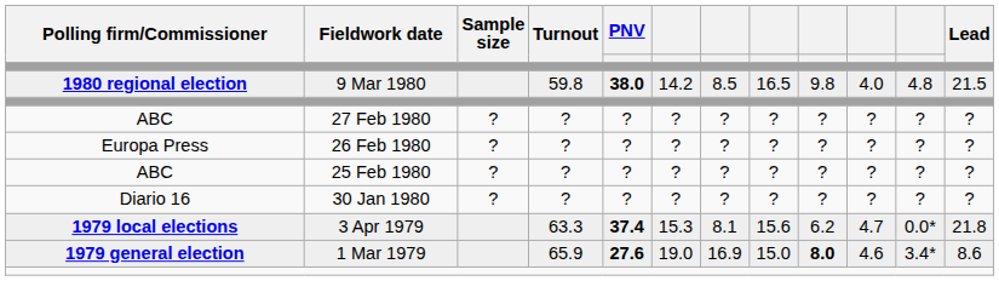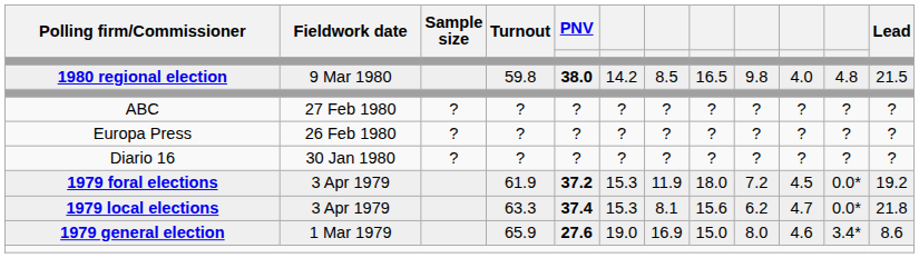- row: ABC | 25 Feb 1980 | ? | ? | ? | ? | ? | ? | ? | ? | ? | ?
+ row: 1979 foral elections | 3 Apr 1979 | 61.9 | 37.2 | 15.3 | 11.9 | 18.0 | 7.2 | 4.5 | 0.0* | 19.2
1979 general election | column 9: bold -> normal
